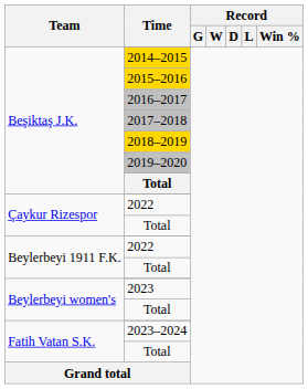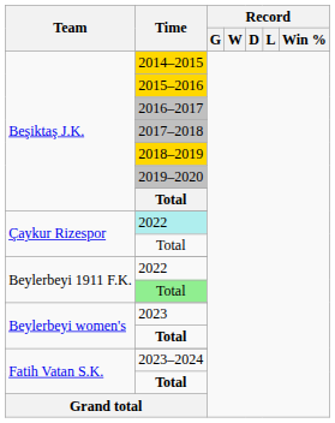Çaykur Rizespor / 2022 | Time: no background -> paleturquoise background
Beylerbeyi 1911 F.K. / Total | Time: no background -> lightgreen background
Beylerbeyi women's / Total | Time: normal -> bold
Fatih Vatan S.K. / Total | Time: normal -> bold
